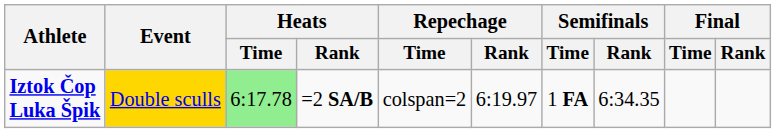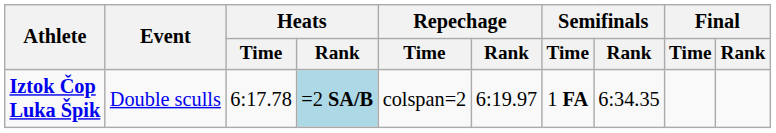Iztok Čop Luka Špik | Event: gold background -> no background
Iztok Čop Luka Špik | Heats / Time: lightgreen background -> no background
Iztok Čop Luka Špik | Heats / Rank: no background -> lightblue background
